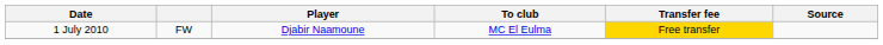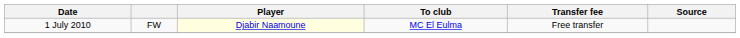1 July 2010 | Player: no background -> lightyellow background
1 July 2010 | Transfer fee: gold background -> no background
